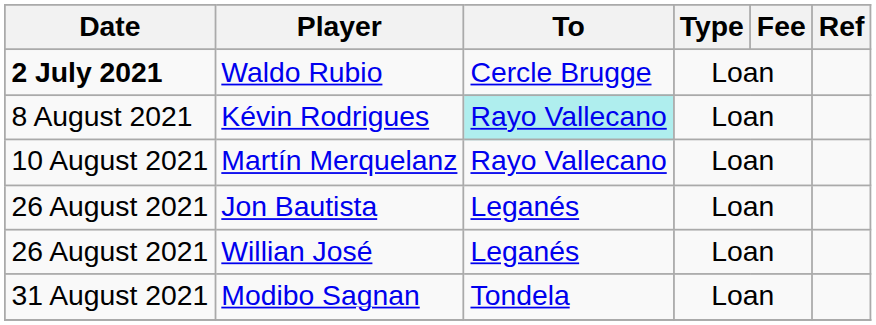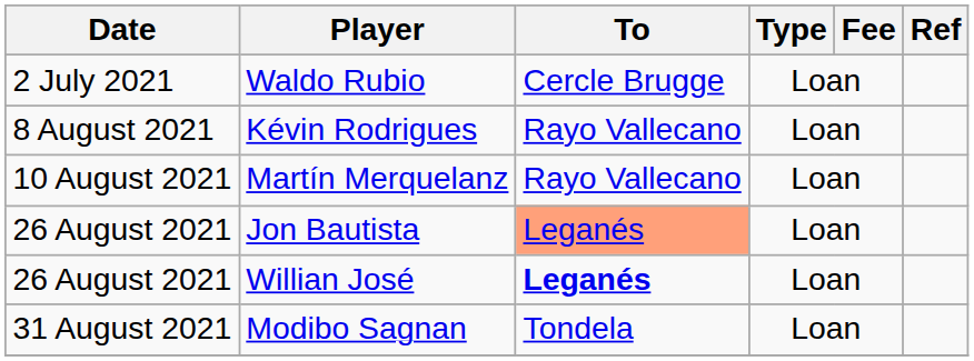Waldo Rubio | Date: bold -> normal
Kévin Rodrigues | To: paleturquoise background -> no background
Jon Bautista | To: no background -> lightsalmon background
Willian José | To: normal -> bold
